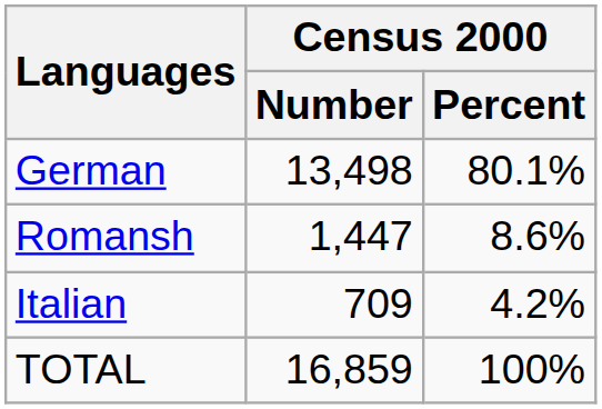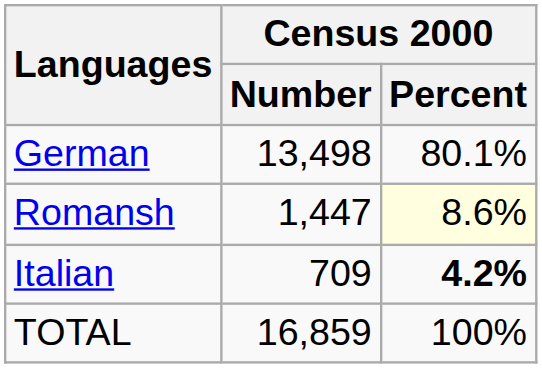Romansh | Census 2000 / Percent: no background -> lightyellow background
Italian | Census 2000 / Percent: normal -> bold
